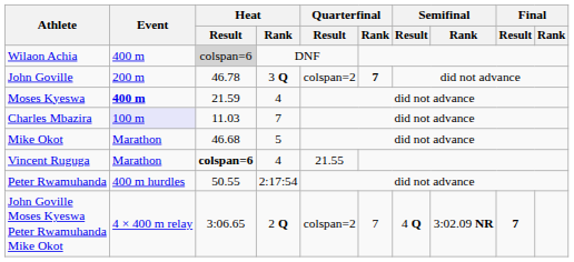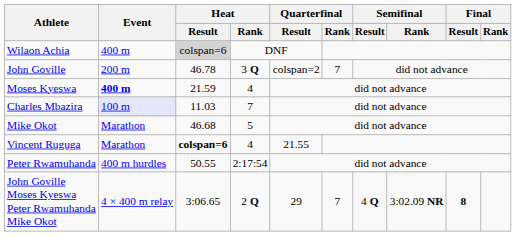John Goville | Quarterfinal / Rank: bold -> normal
John Goville Moses Kyeswa Peter Rwamuhanda Mike Okot | Quarterfinal / Result: colspan=2 -> 29
John Goville Moses Kyeswa Peter Rwamuhanda Mike Okot | Final / Result: 7 -> 8
